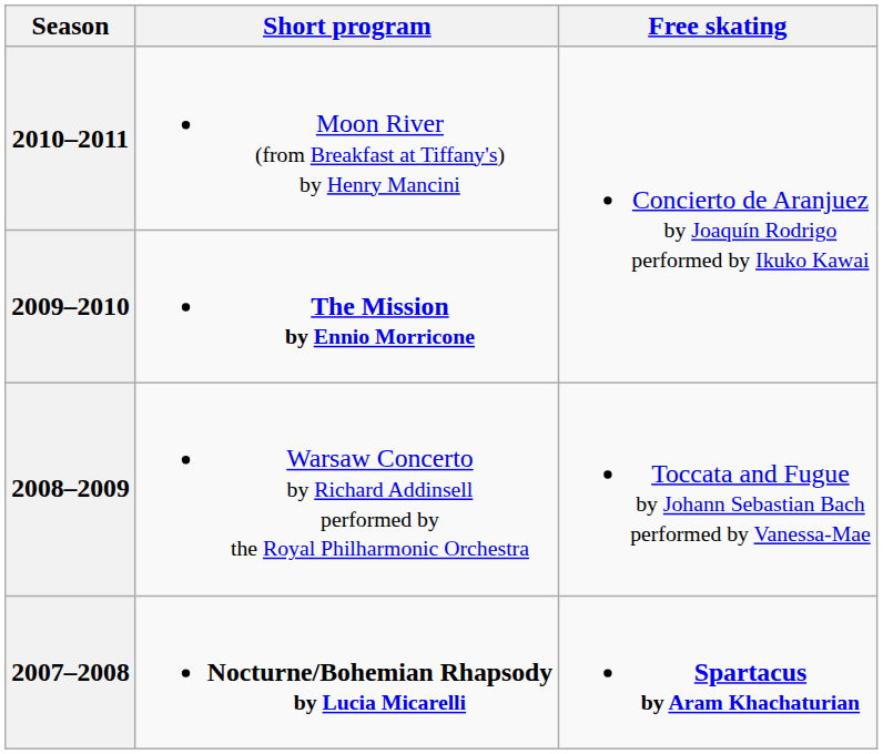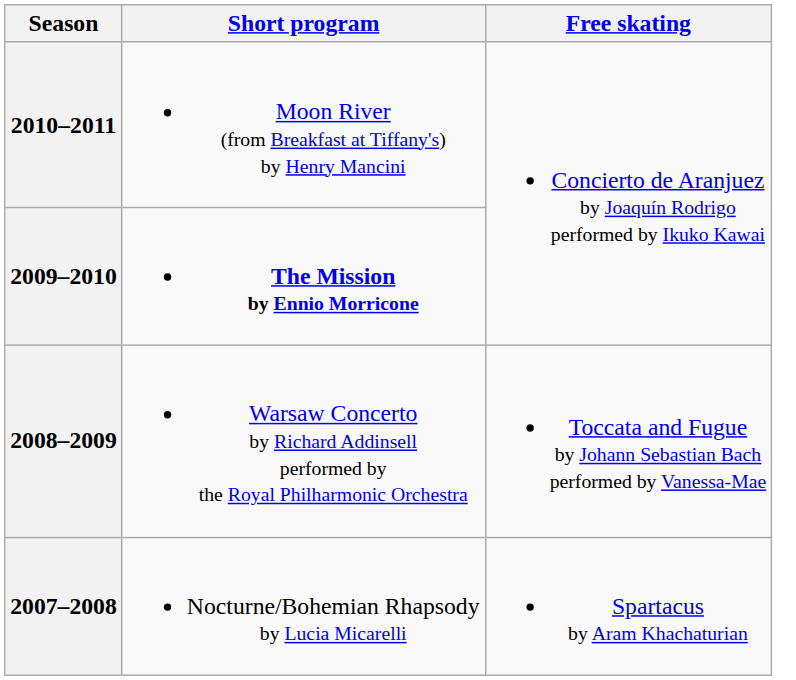2007–2008 | Short program: bold -> normal
2007–2008 | Free skating: bold -> normal
